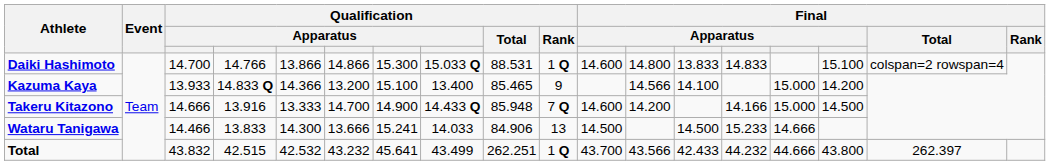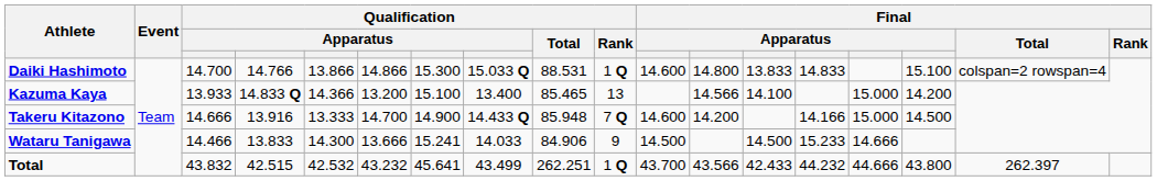Kazuma Kaya | Qualification / Rank: 9 -> 13
Wataru Tanigawa | Qualification / Rank: 13 -> 9
